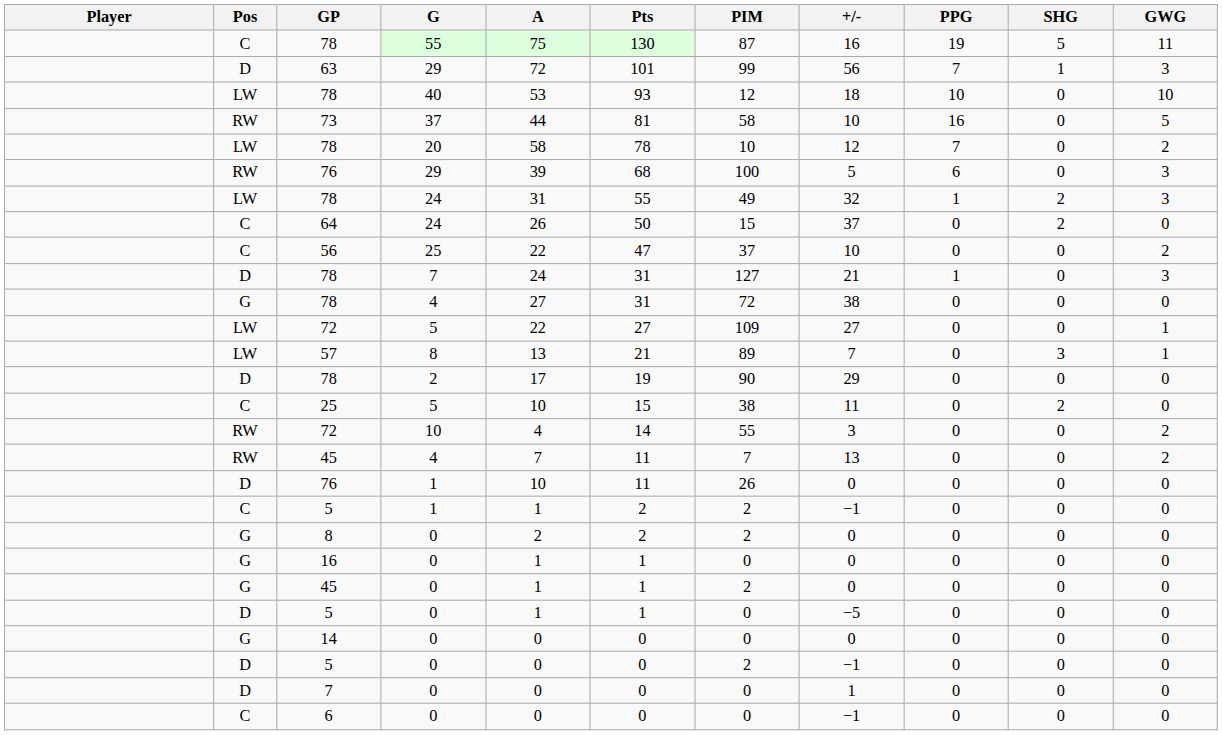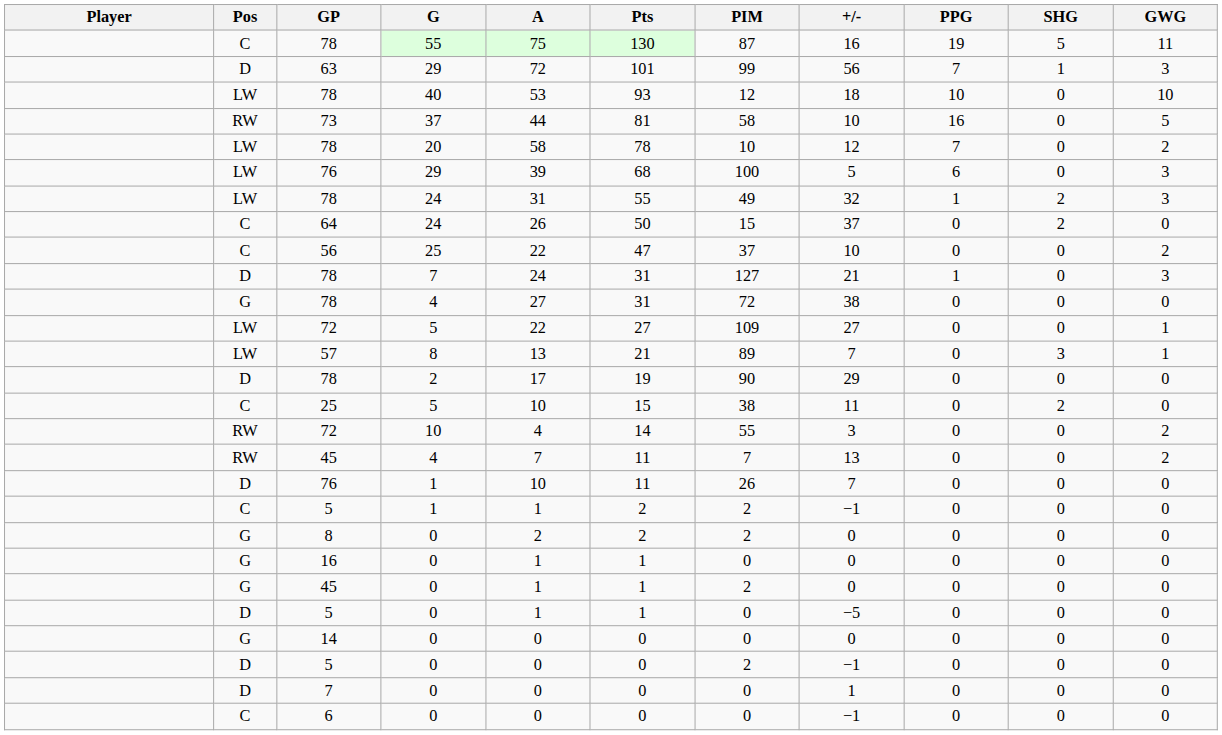76 / 29 | Pos: RW -> LW
76 / 1 | +/-: 0 -> 7
